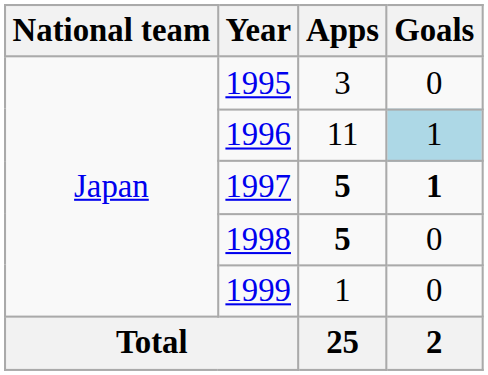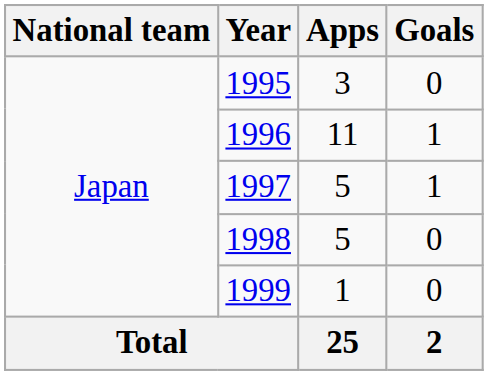1996 | Goals: lightblue background -> no background
1997 | Apps: bold -> normal
1997 | Goals: bold -> normal
1998 | Apps: bold -> normal
